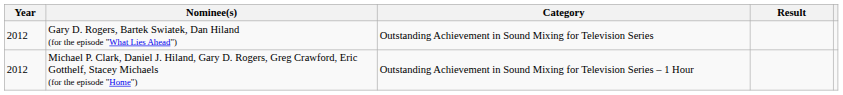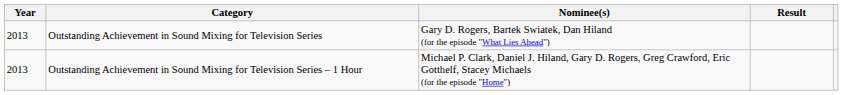columns swapped: Category <-> Nominee(s)
row 2 | Year: 2012 -> 2013
row 3 | Year: 2012 -> 2013
